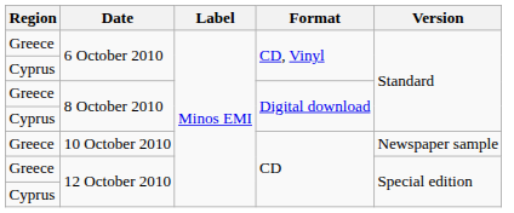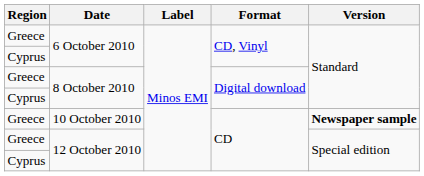10 October 2010 | Version: normal -> bold
